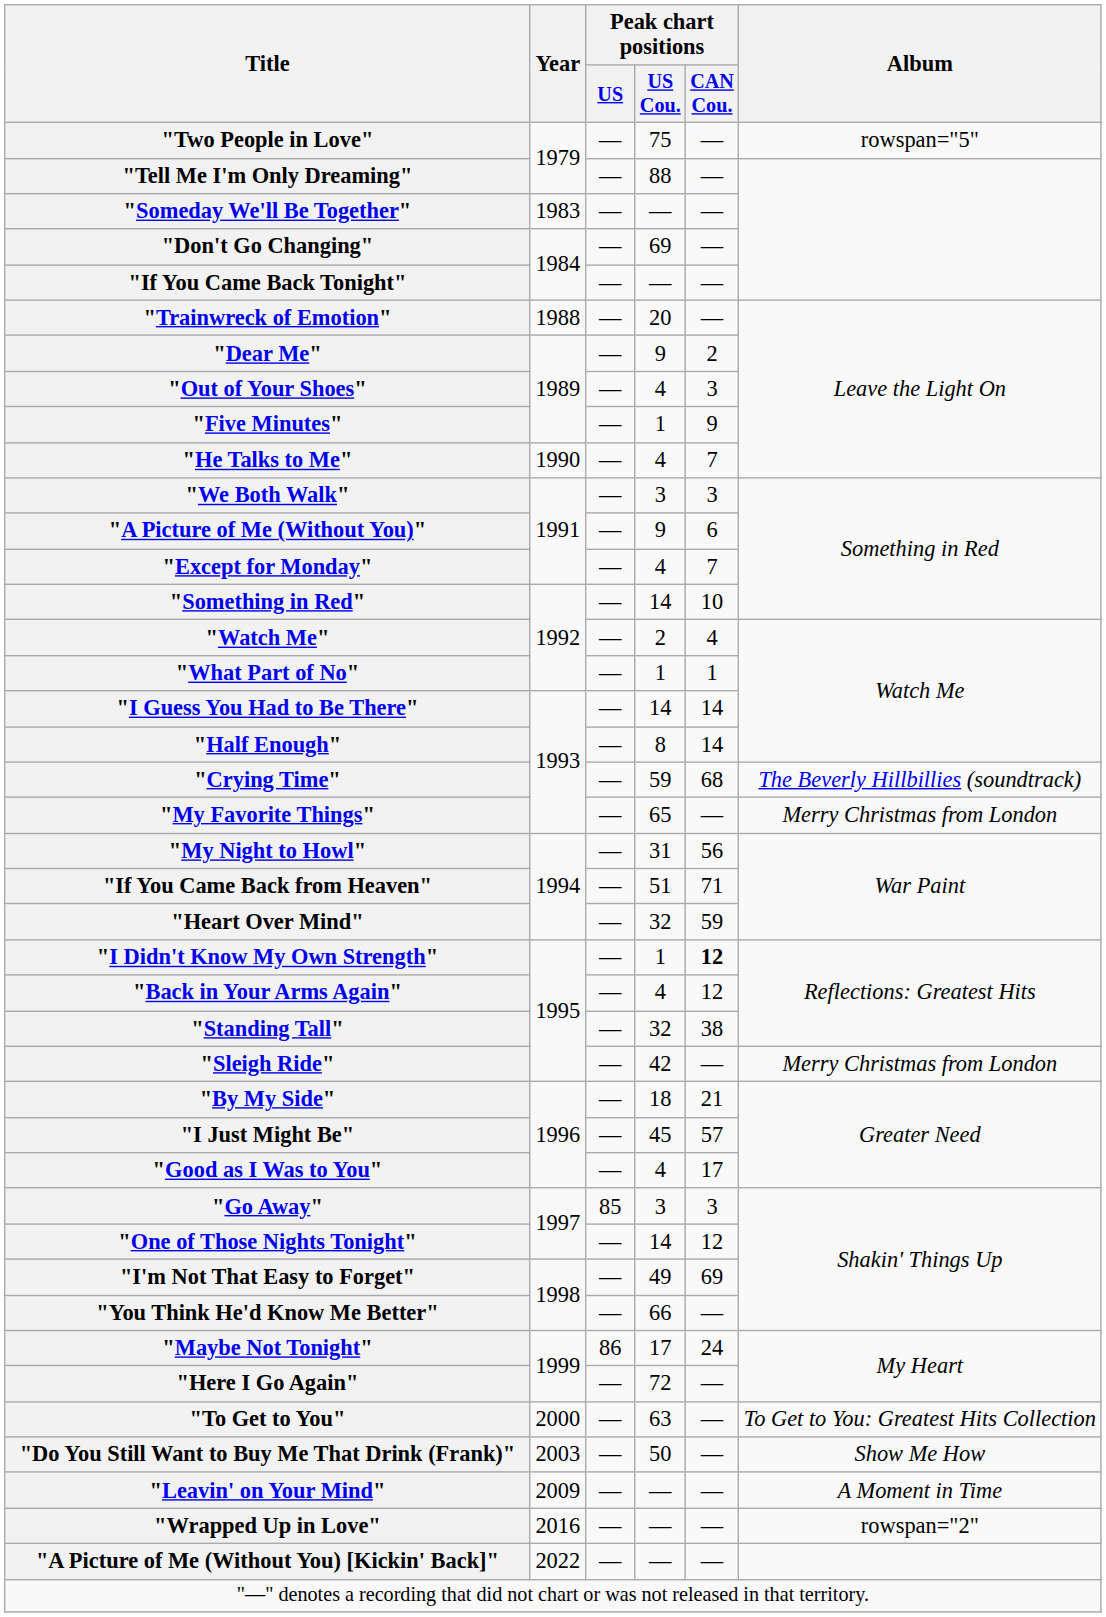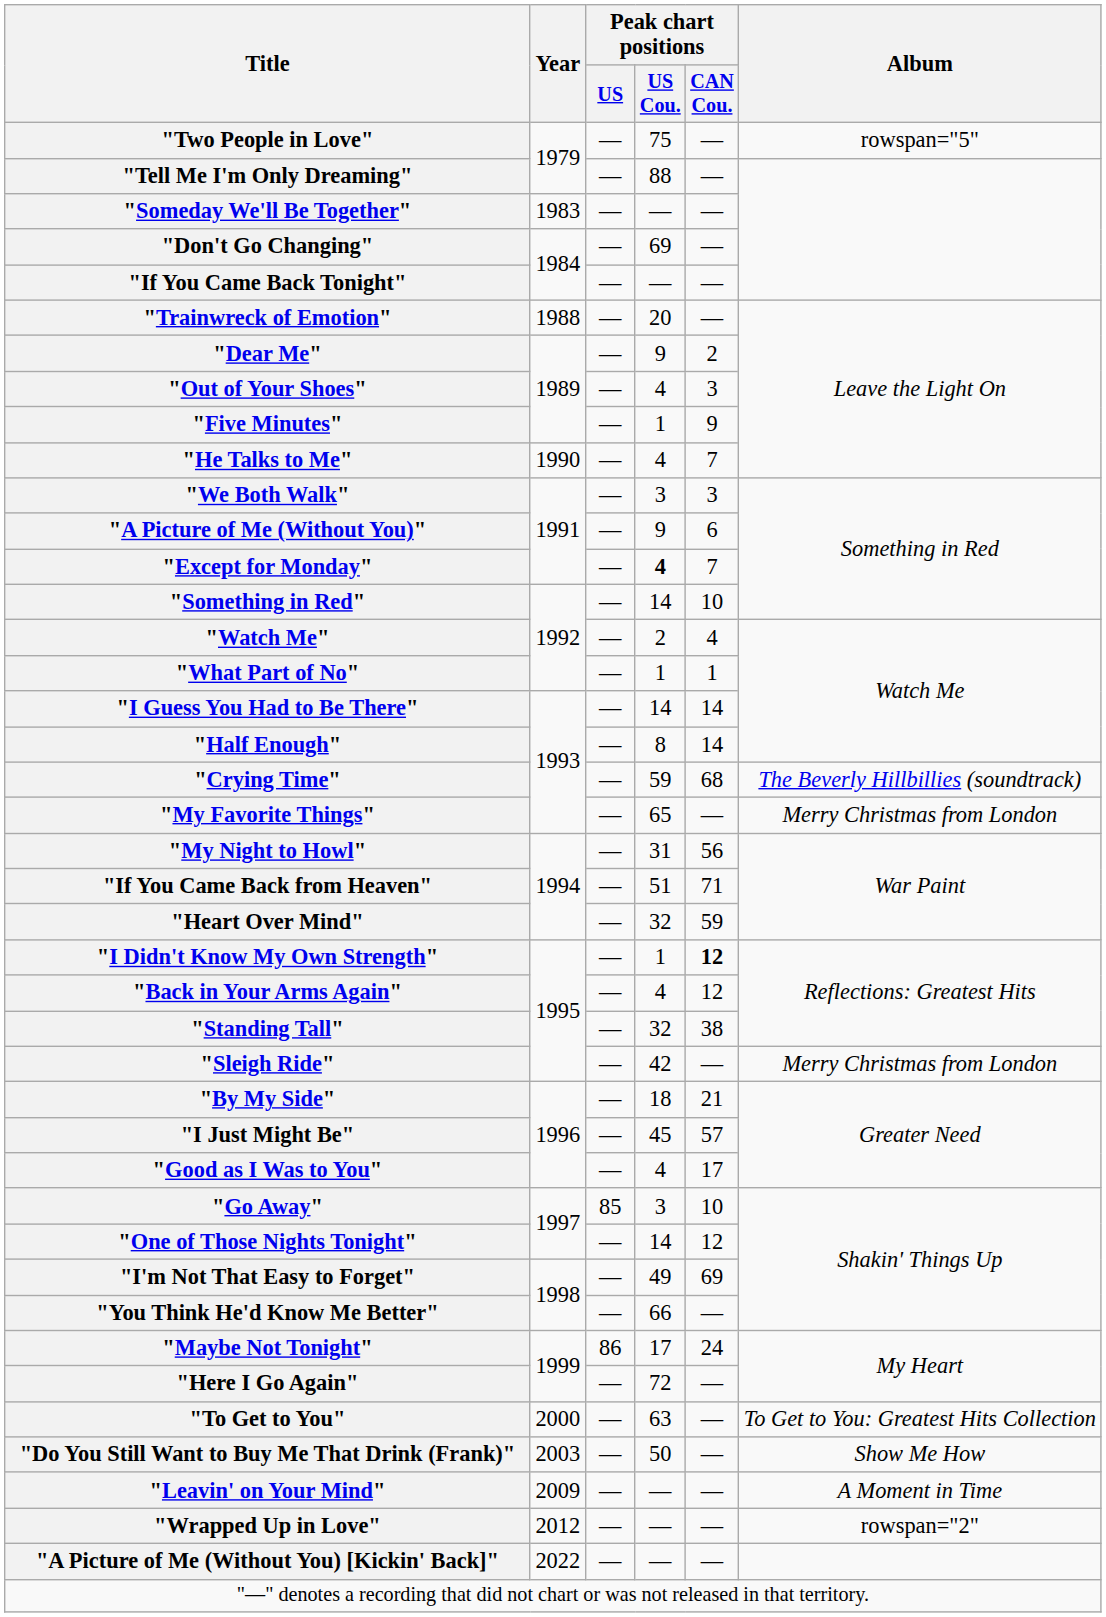"Except for Monday" | Peak chart positions / US Cou.: normal -> bold
"Go Away" | Peak chart positions / CAN Cou.: 3 -> 10
"Wrapped Up in Love" | Year: 2016 -> 2012
